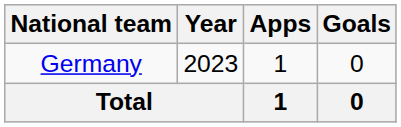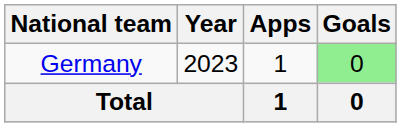Germany | Goals: no background -> lightgreen background
